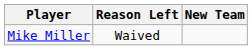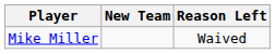columns swapped: Reason Left <-> New Team
